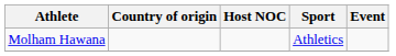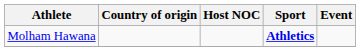Molham Hawana | Sport: normal -> bold
